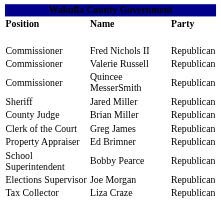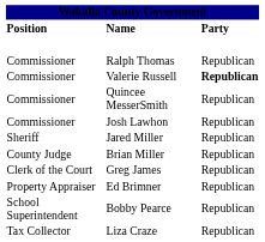+ row: Commissioner | Ralph Thomas | Republican
- row: Commissioner | Fred Nichols II | Republican
Valerie Russell | Party: normal -> bold
+ row: Commissioner | Josh Lawhon | Republican
- row: Elections Supervisor | Joe Morgan | Republican
